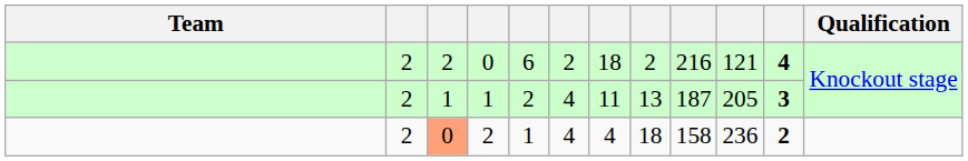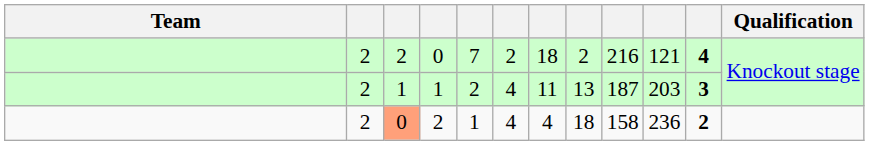row 2 | column 5: 6 -> 7
row 3 | column 10: 205 -> 203
